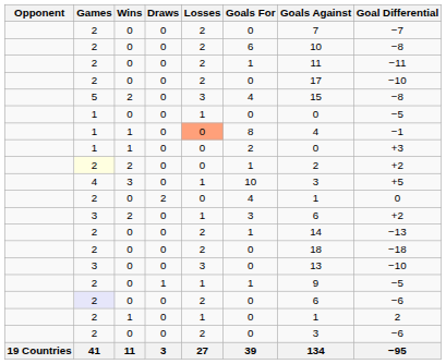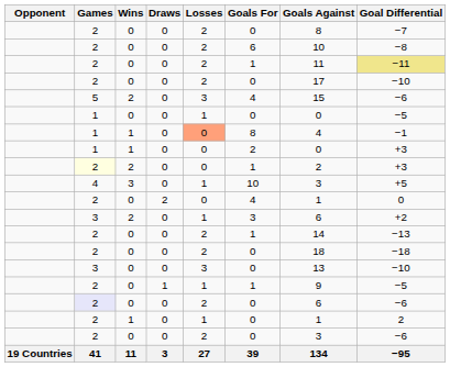row 2 | Goals Against: 7 -> 8
row 4 | Goal Differential: no background -> khaki background
row 6 | Goal Differential: −8 -> −6
row 10 | Goal Differential: +2 -> +3
